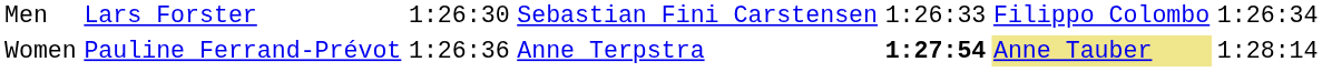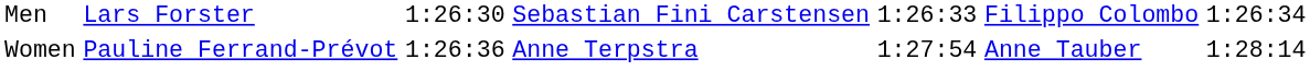Women | column 5: bold -> normal
Women | column 6: khaki background -> no background
